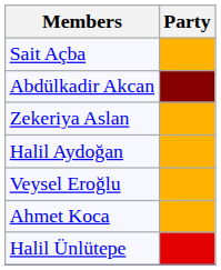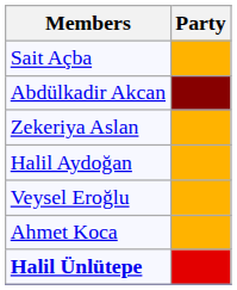Halil Ünlütepe | Members: normal -> bold
